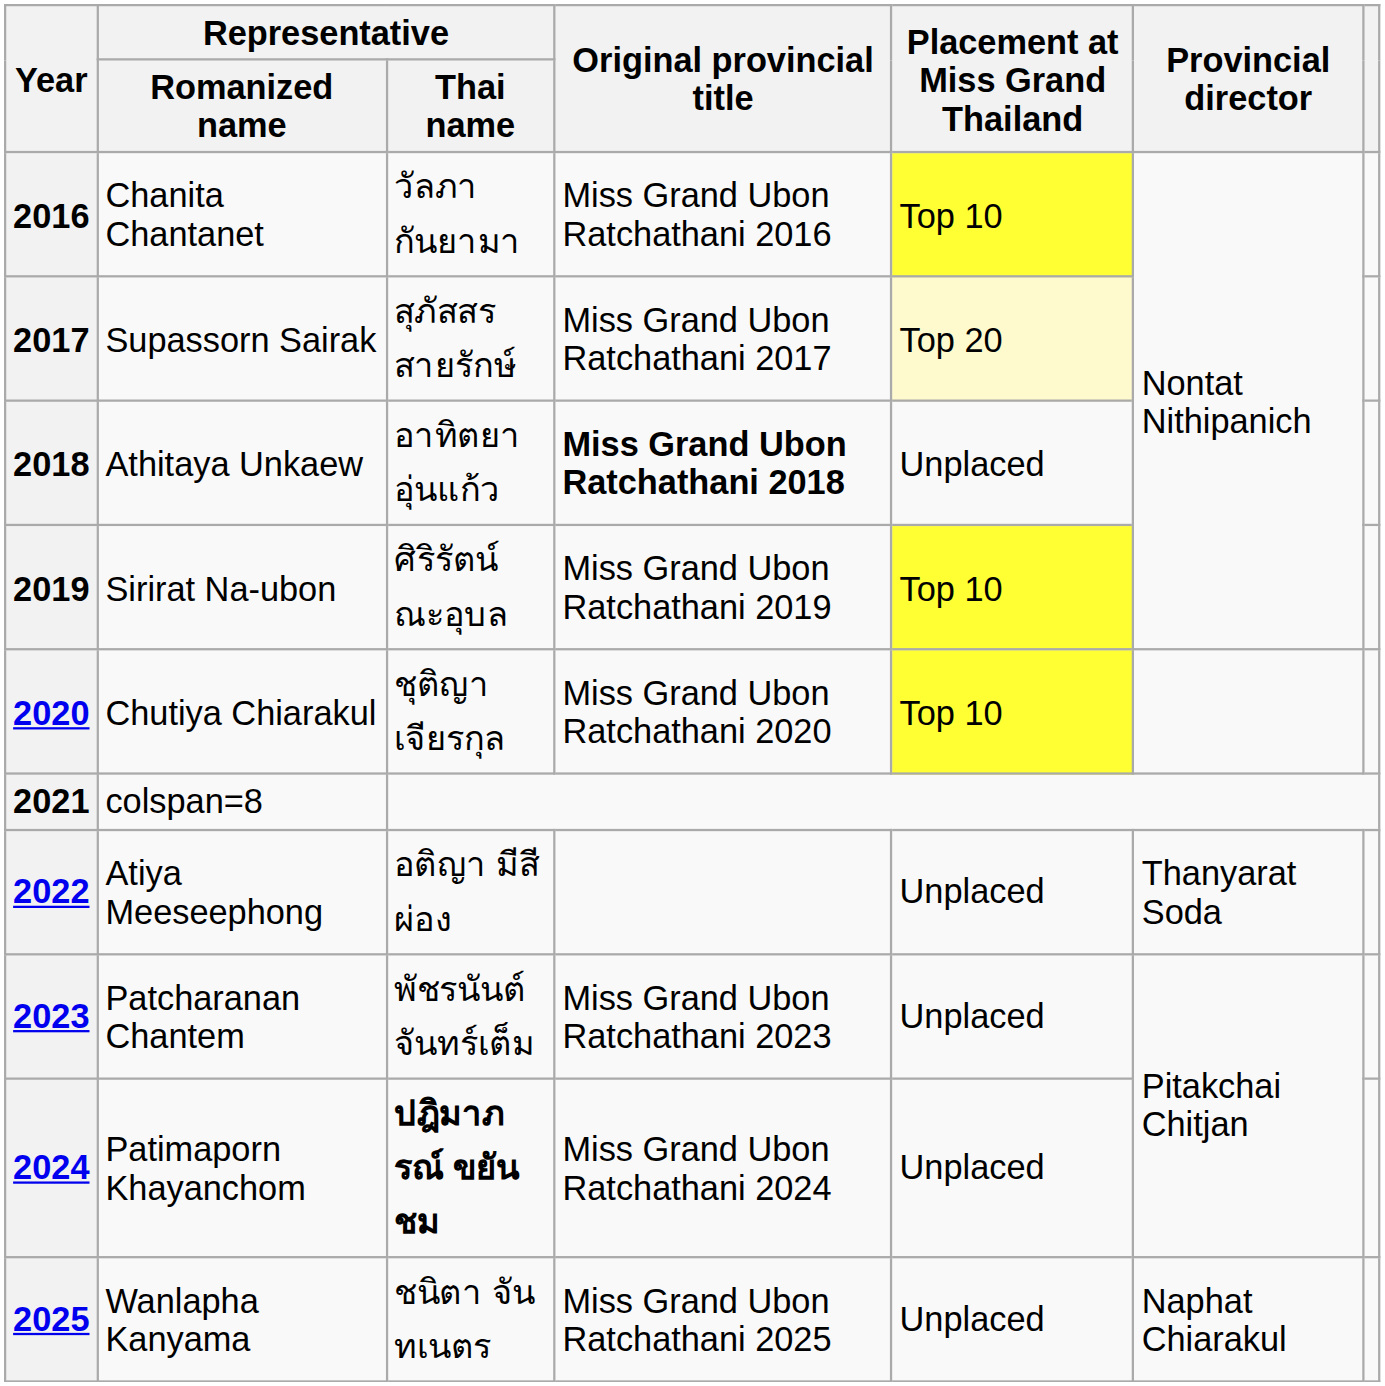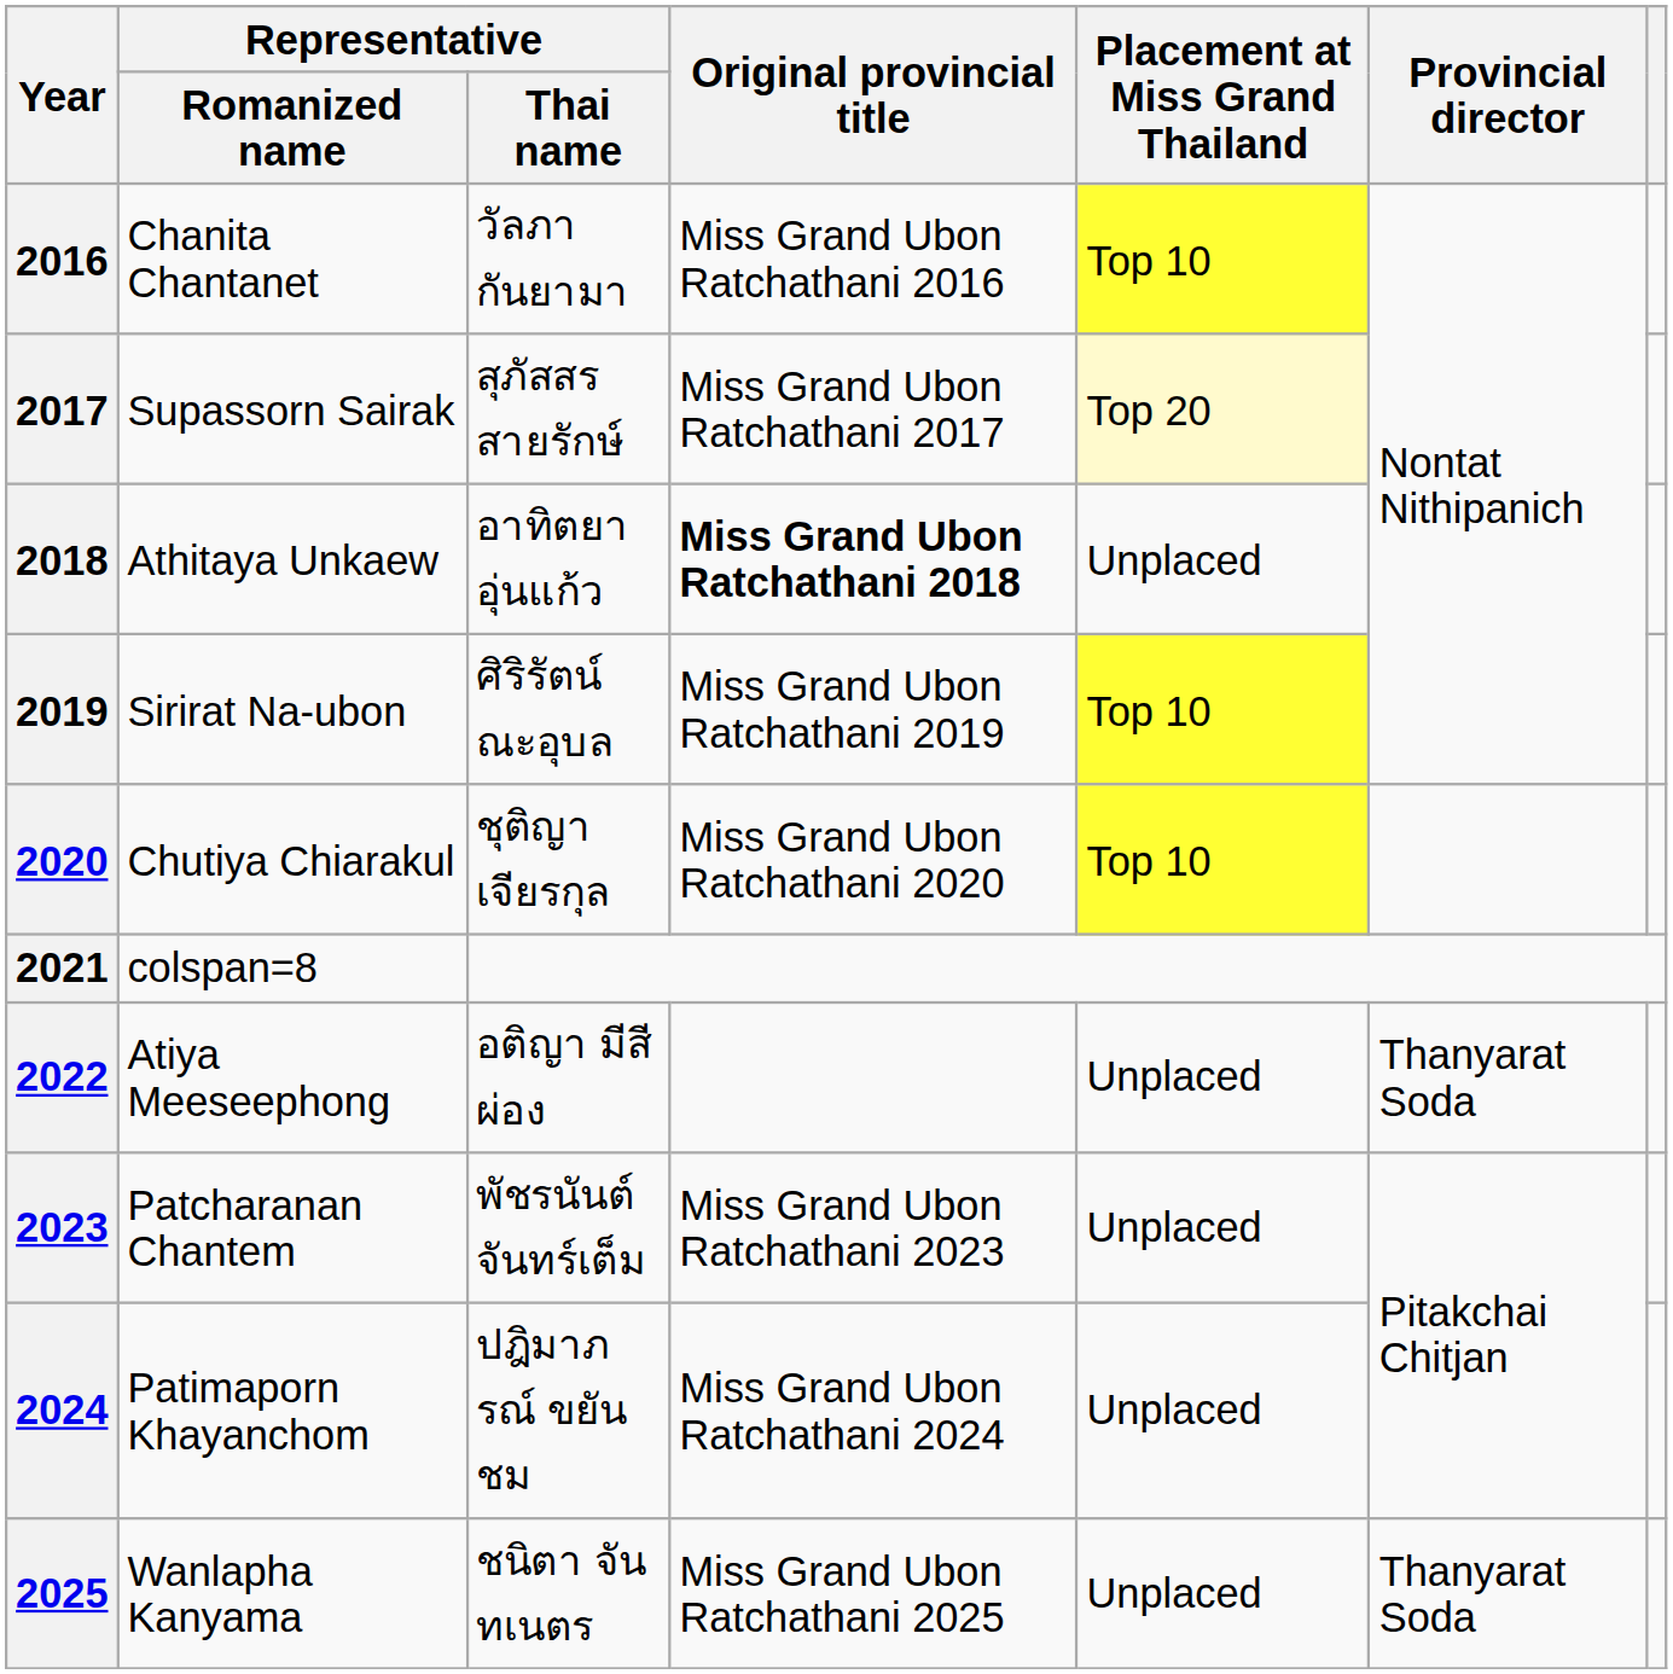2024 | Representative / Thai name: bold -> normal
2025 | Provincial director: Naphat Chiarakul -> Thanyarat Soda
